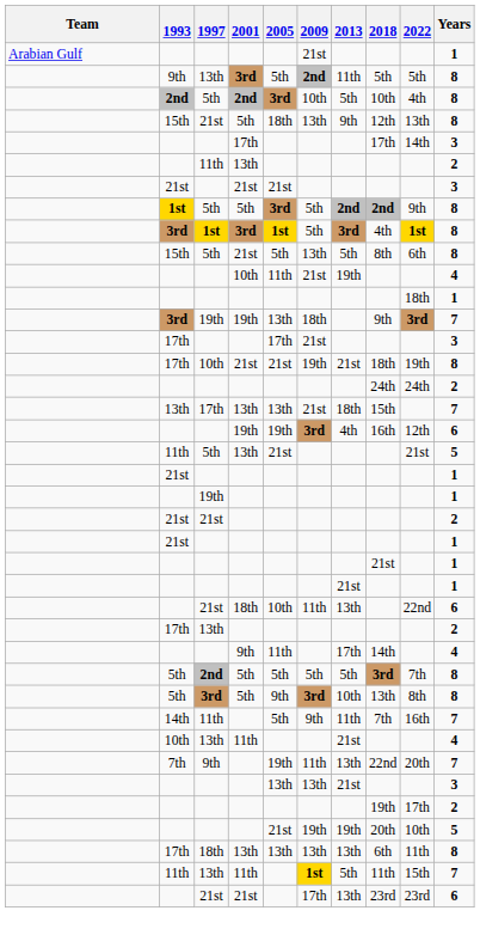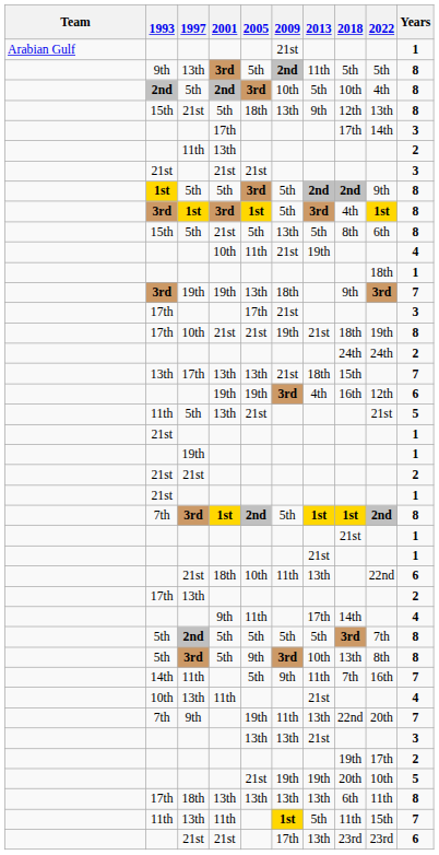+ row: 7th | 3rd | 1st | 2nd | 5th | 1st | 1st | 2nd | 8
